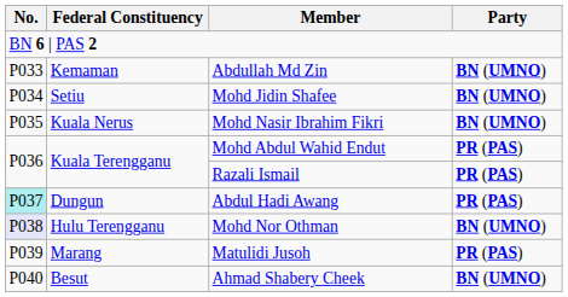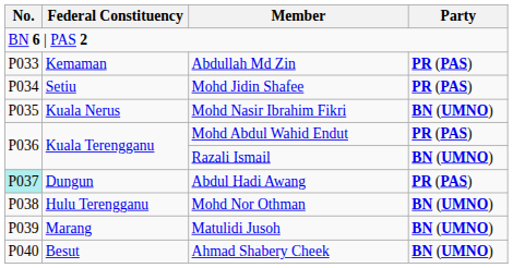Abdullah Md Zin | Party: BN (UMNO) -> PR (PAS)
Mohd Jidin Shafee | Party: BN (UMNO) -> PR (PAS)
Razali Ismail | Party: PR (PAS) -> BN (UMNO)
Mohd Nor Othman | No.: lavender background -> no background
Matulidi Jusoh | Party: PR (PAS) -> BN (UMNO)
